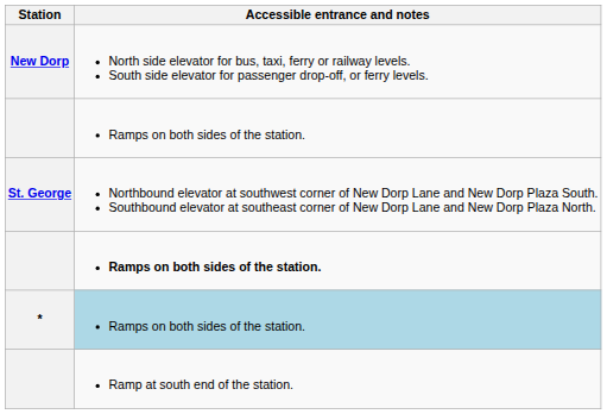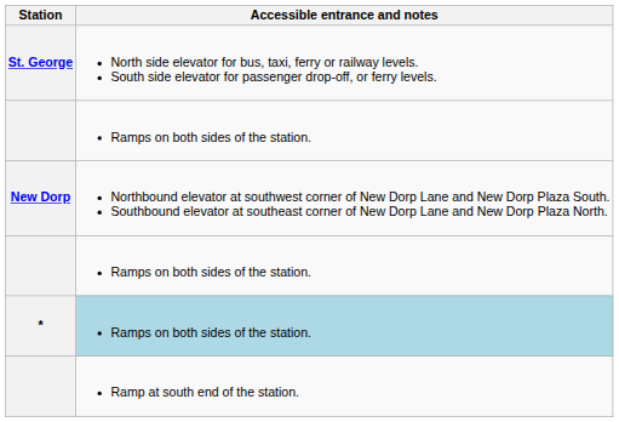row 2 | Station: New Dorp -> St. George
row 4 | Station: St. George -> New Dorp
row 5 | Accessible entrance and notes: bold -> normal
